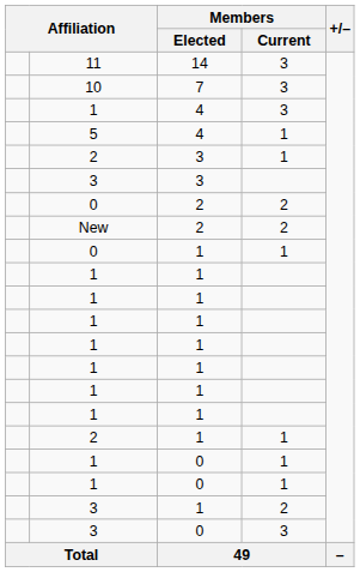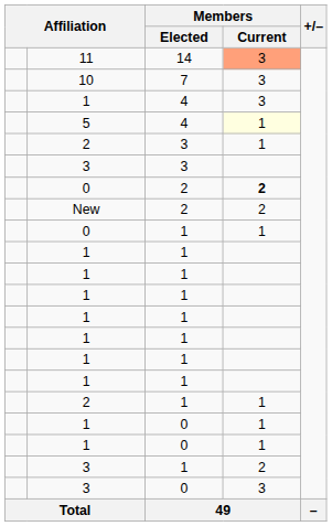11 | Members / Current: no background -> lightsalmon background
5 | Members / Current: no background -> lightyellow background
0 / 2 | Members / Current: normal -> bold
